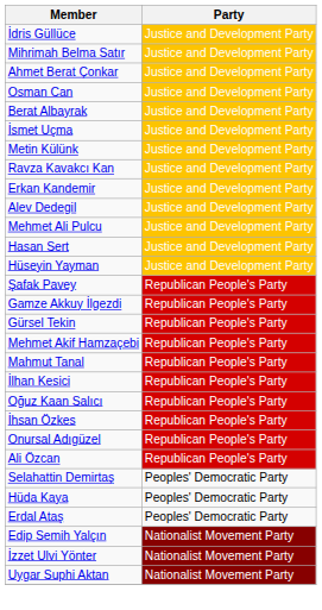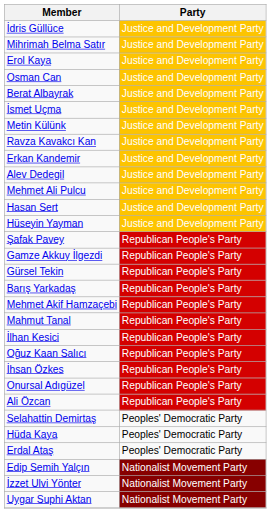+ row: Erol Kaya | Justice and Development Party
- row: Ahmet Berat Çonkar | Justice and Development Party
+ row: Barış Yarkadaş | Republican People's Party
